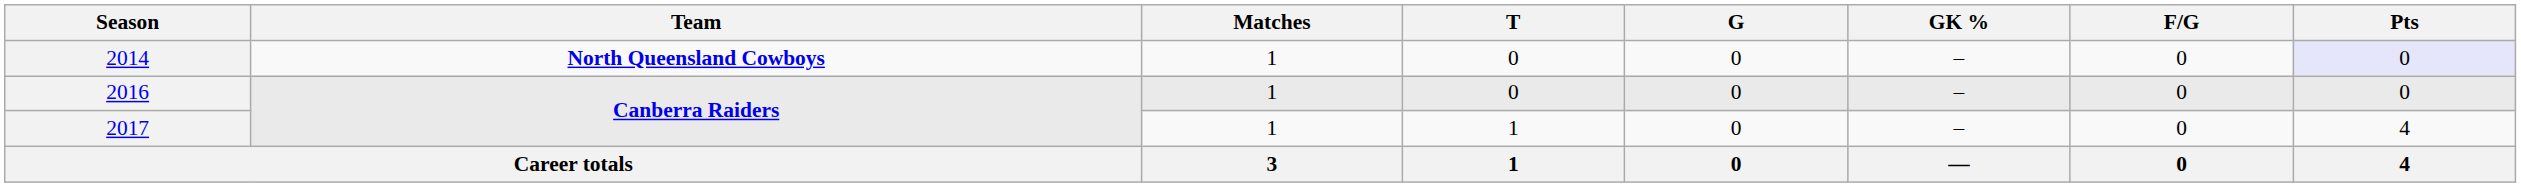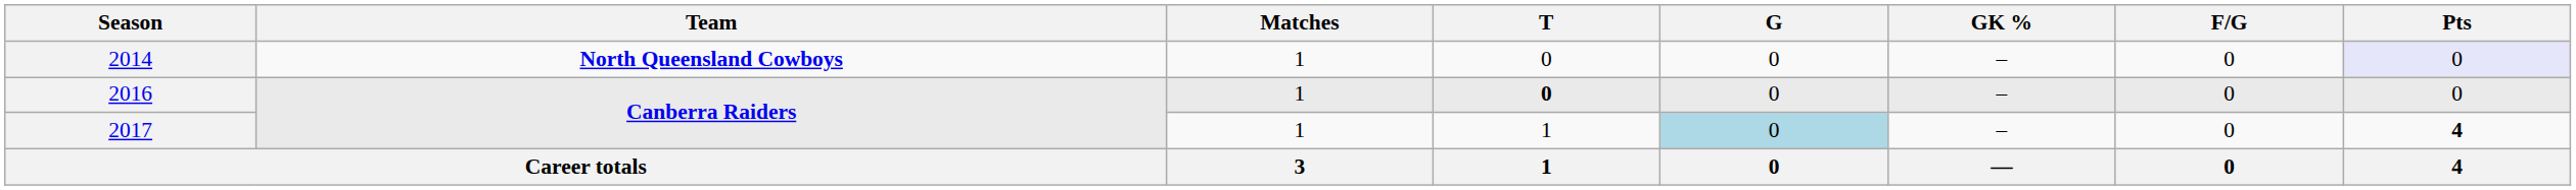2016 | T: normal -> bold
2017 | G: no background -> lightblue background
2017 | Pts: normal -> bold
